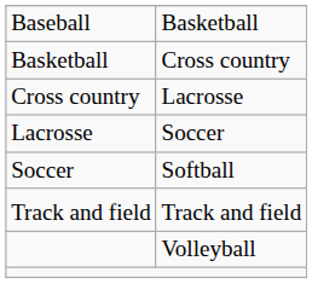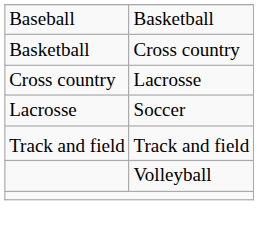- row: Soccer | Softball
